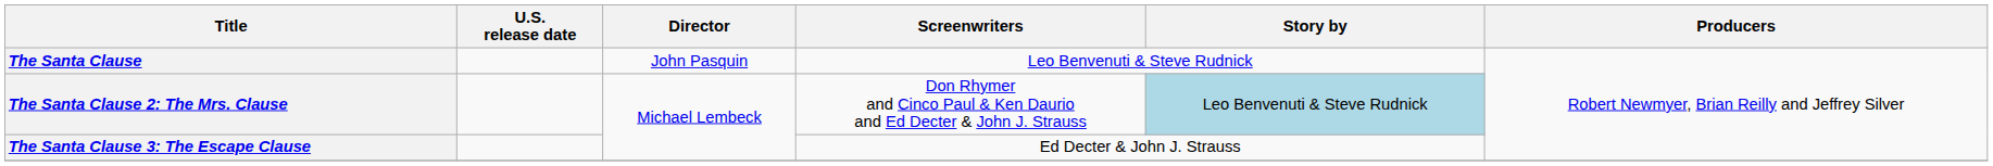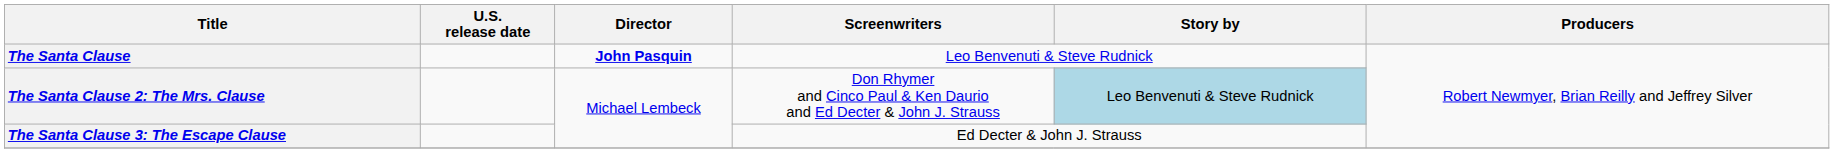The Santa Clause | Director: normal -> bold
